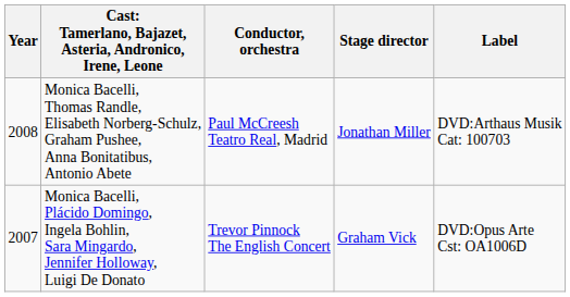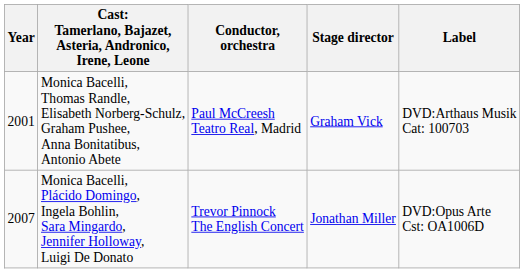row 2 | Year: 2008 -> 2001
row 2 | Stage director: Jonathan Miller -> Graham Vick
row 3 | Stage director: Graham Vick -> Jonathan Miller
